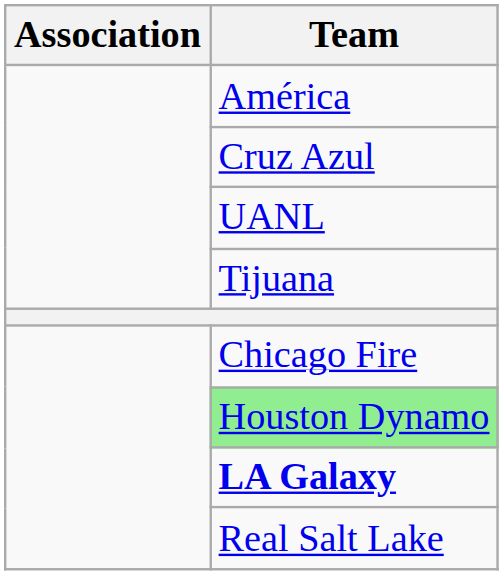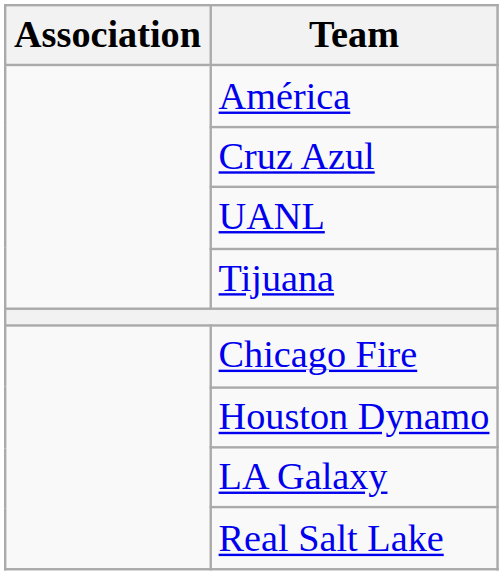Houston Dynamo | Team: lightgreen background -> no background
LA Galaxy | Team: bold -> normal
